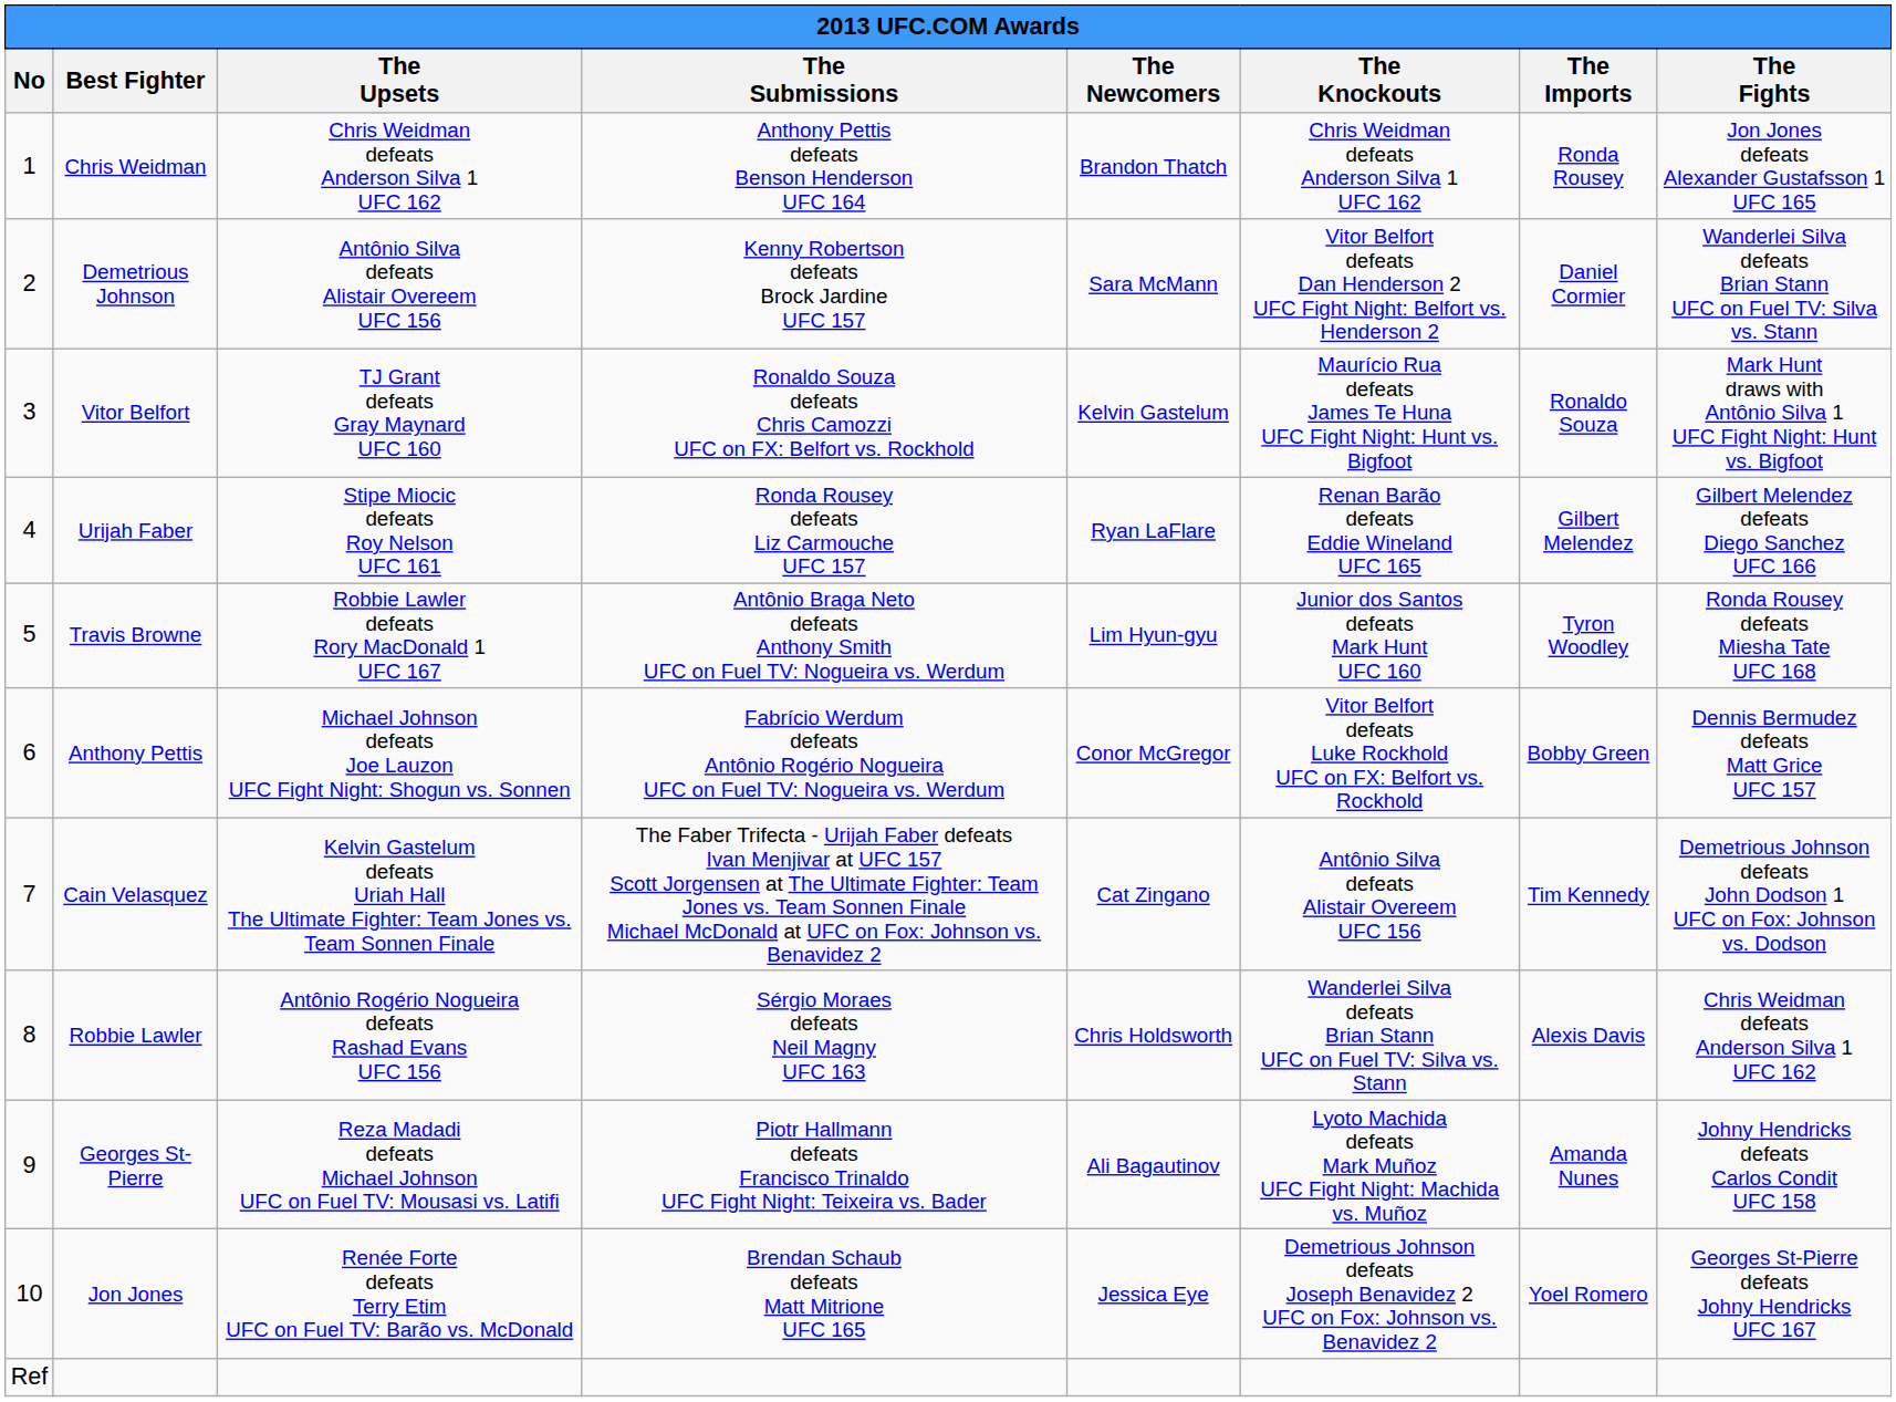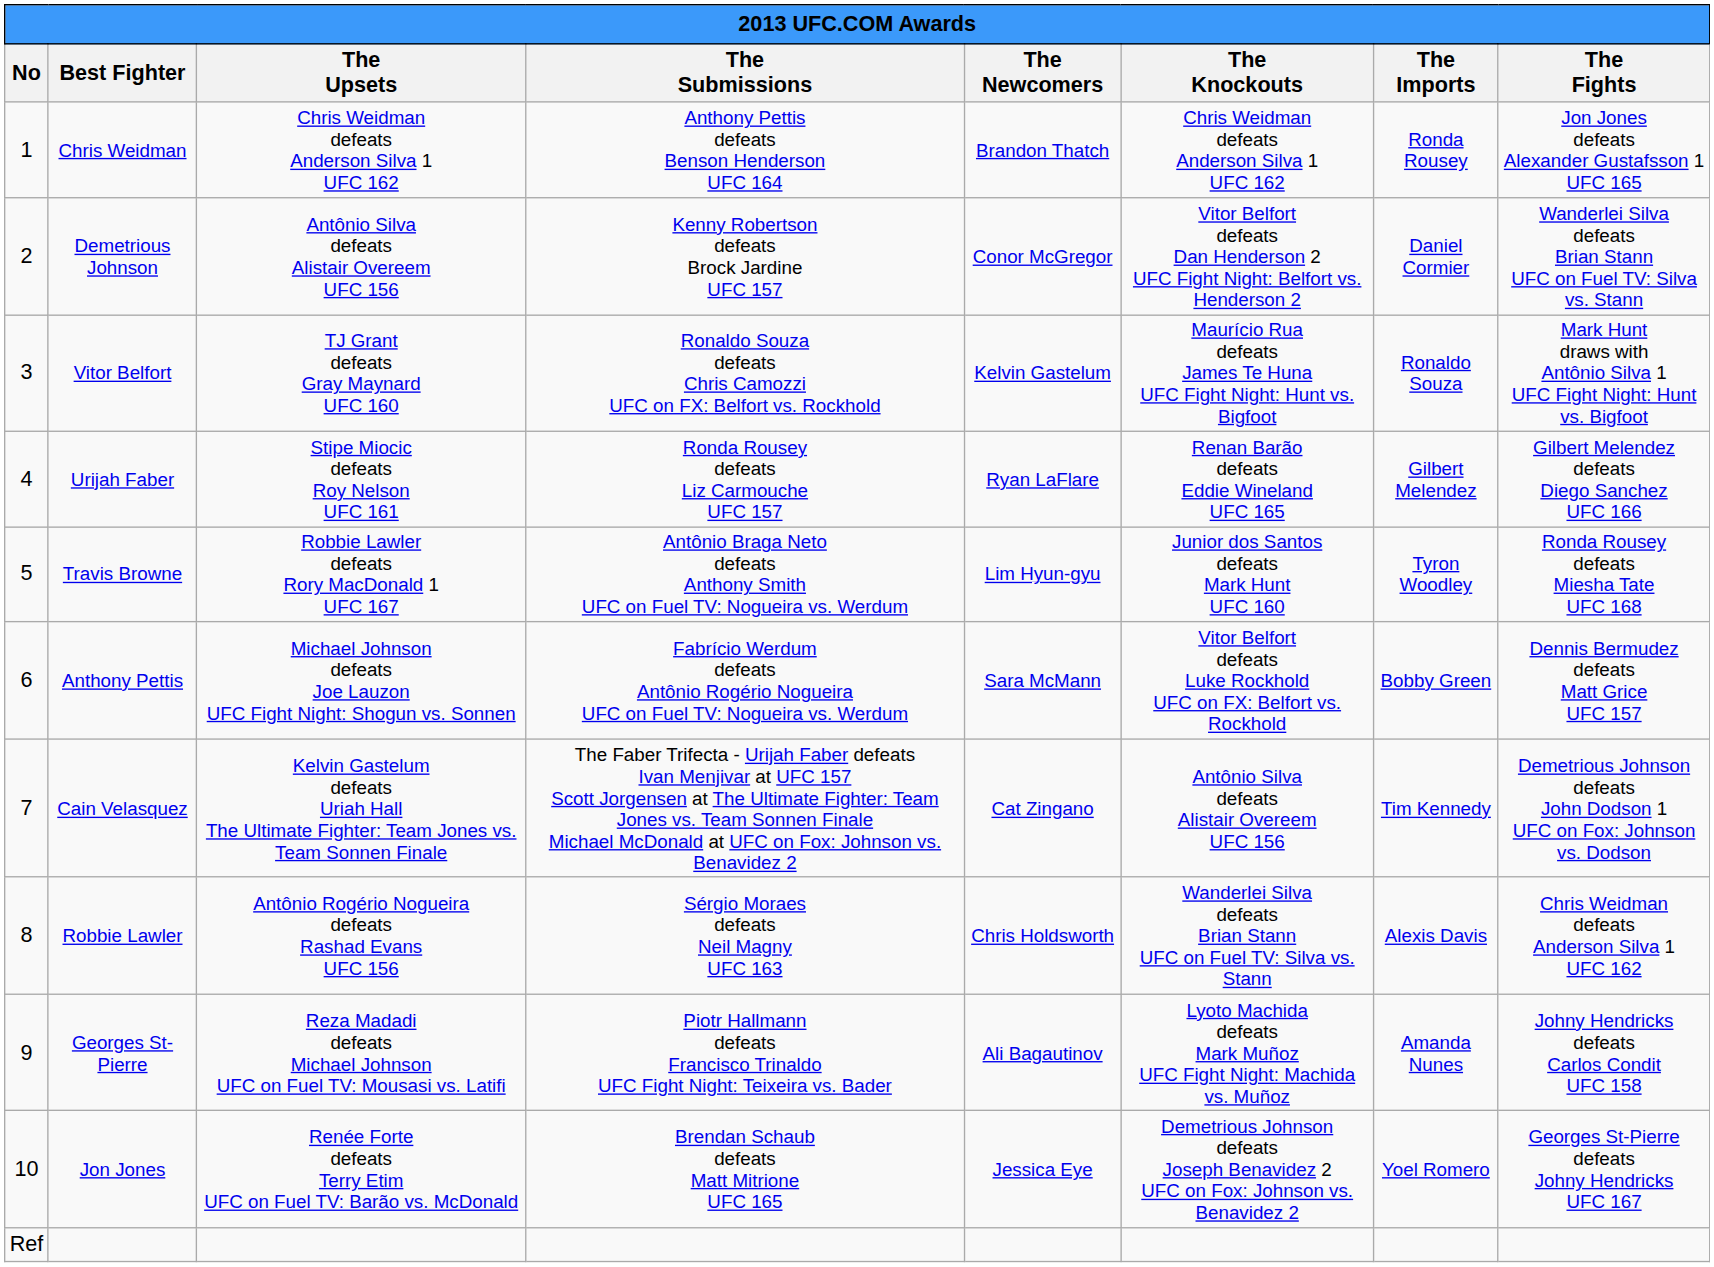Demetrious Johnson | The Newcomers: Sara McMann -> Conor McGregor
Anthony Pettis | The Newcomers: Conor McGregor -> Sara McMann
